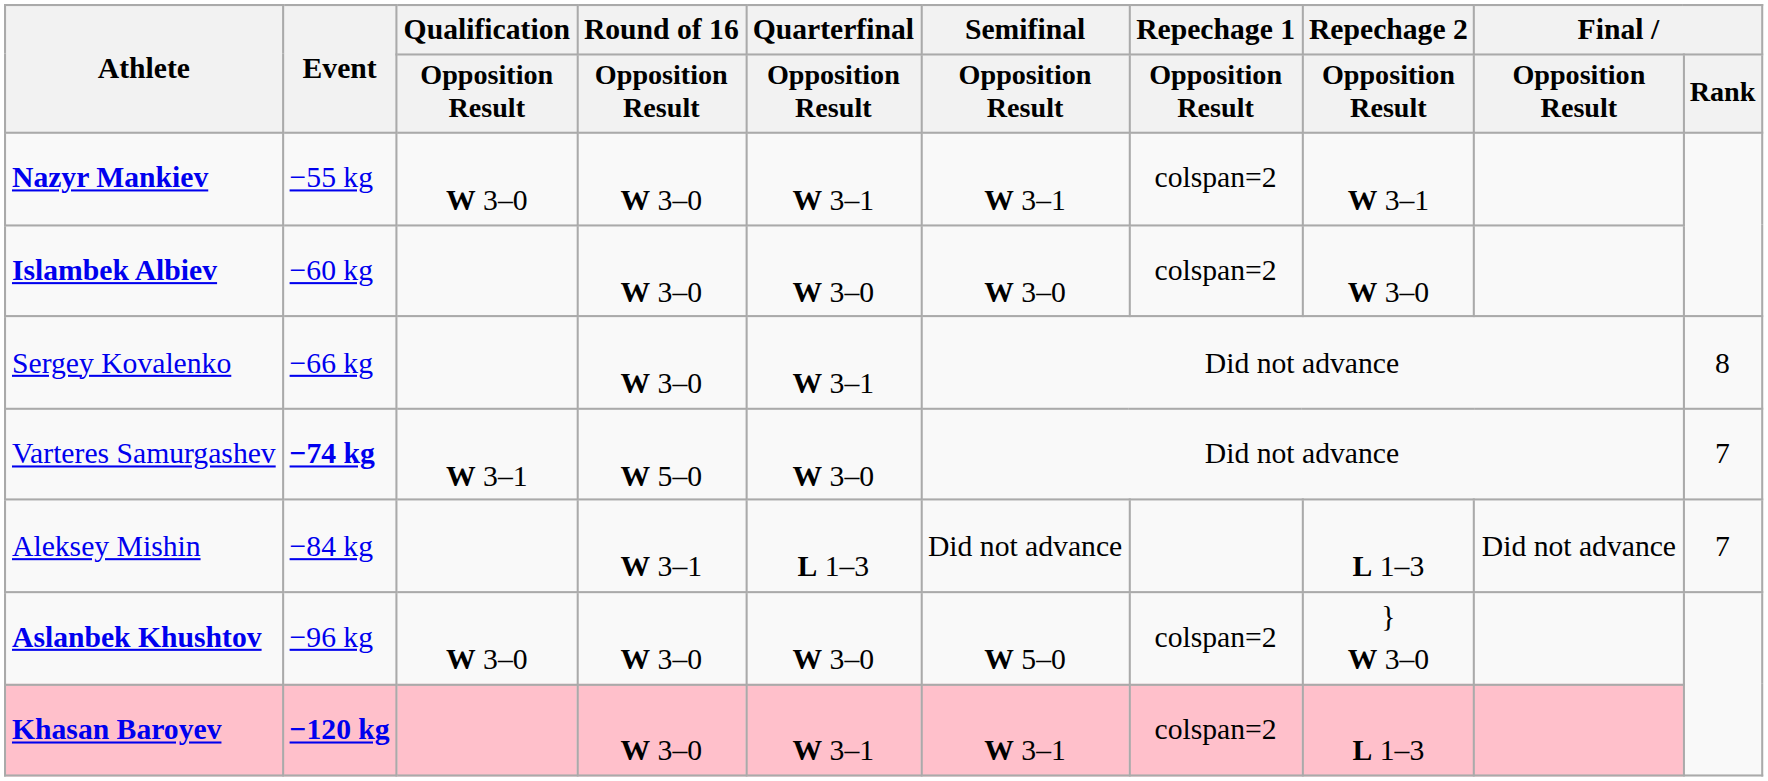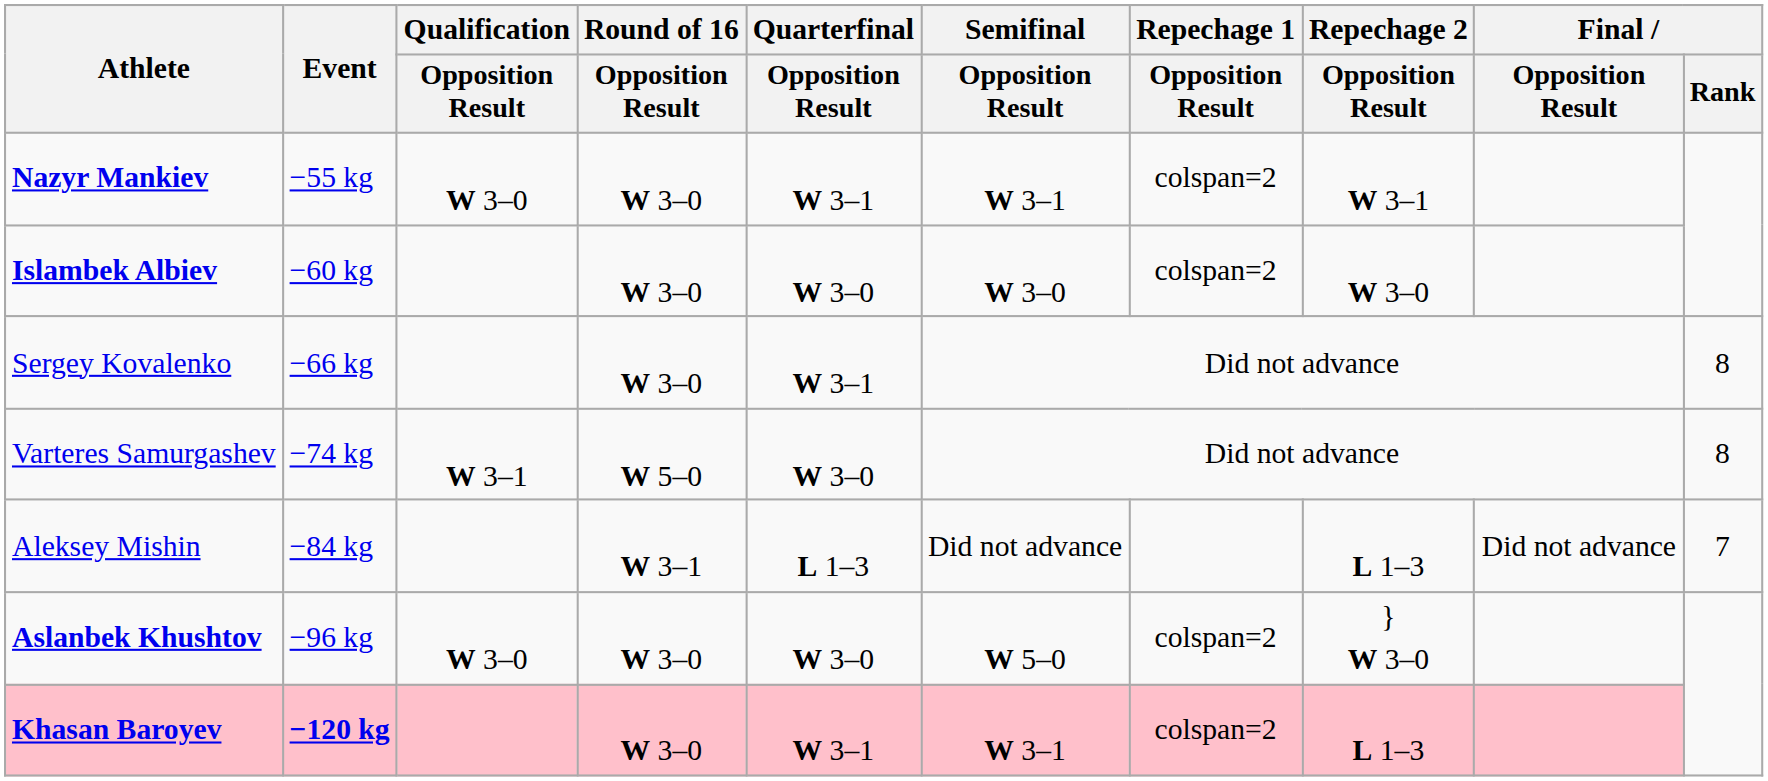Varteres Samurgashev | Event: bold -> normal
Varteres Samurgashev | Final / Rank: 7 -> 8
